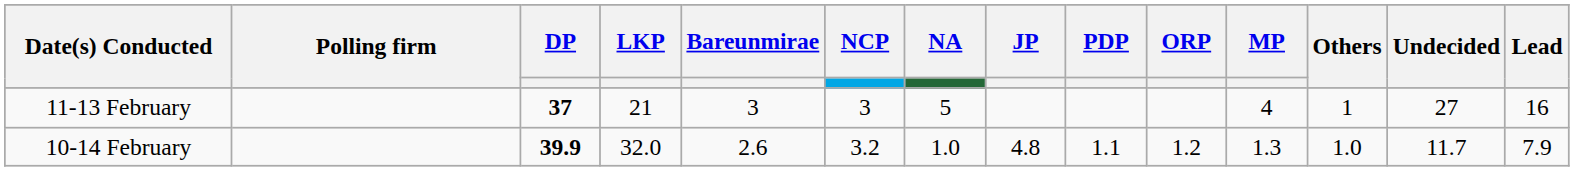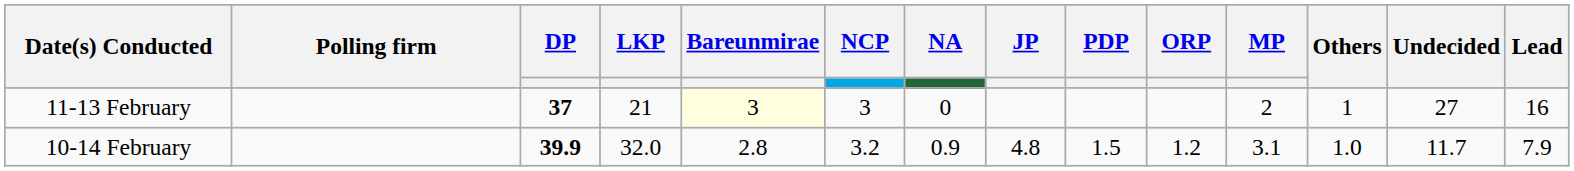11-13 February | Bareunmirae: no background -> lightyellow background
11-13 February | NA: 5 -> 0
11-13 February | MP: 4 -> 2
10-14 February | Bareunmirae: 2.6 -> 2.8
10-14 February | NA: 1.0 -> 0.9
10-14 February | PDP: 1.1 -> 1.5
10-14 February | MP: 1.3 -> 3.1
